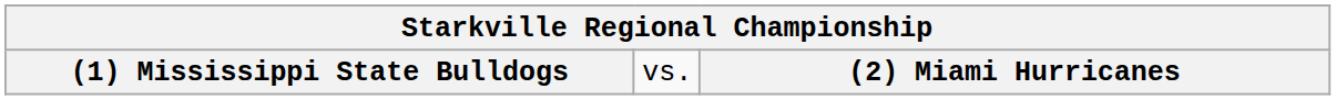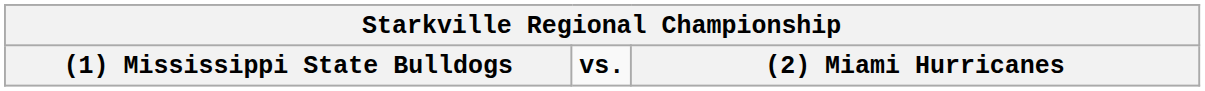(1) Mississippi State Bulldogs | column 2: normal -> bold
